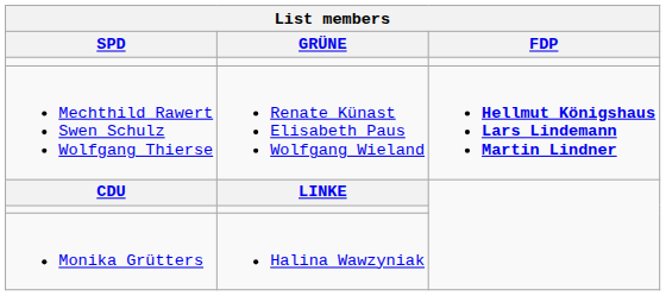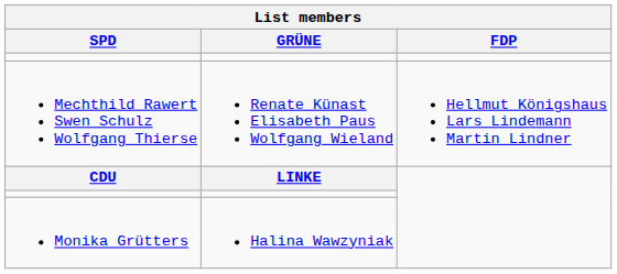Mechthild Rawert Swen Schulz Wolfgang Thierse | FDP: bold -> normal
